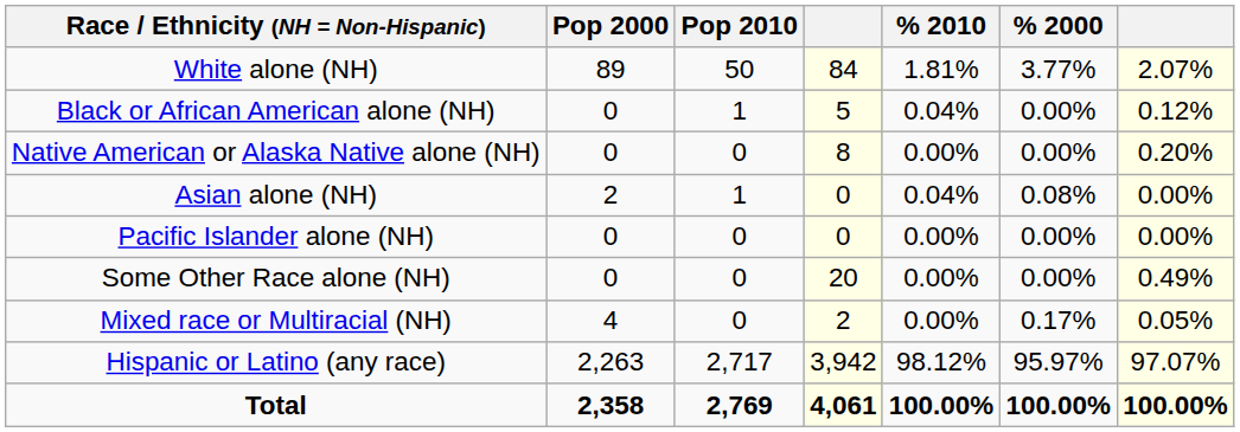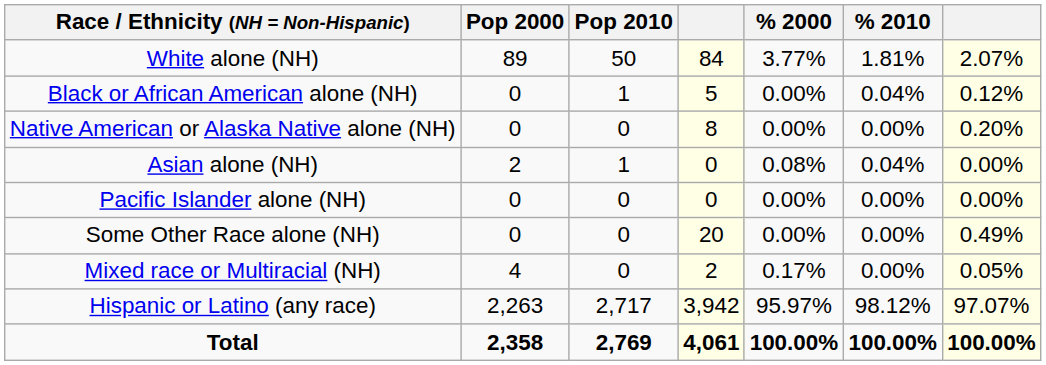columns swapped: % 2000 <-> % 2010
